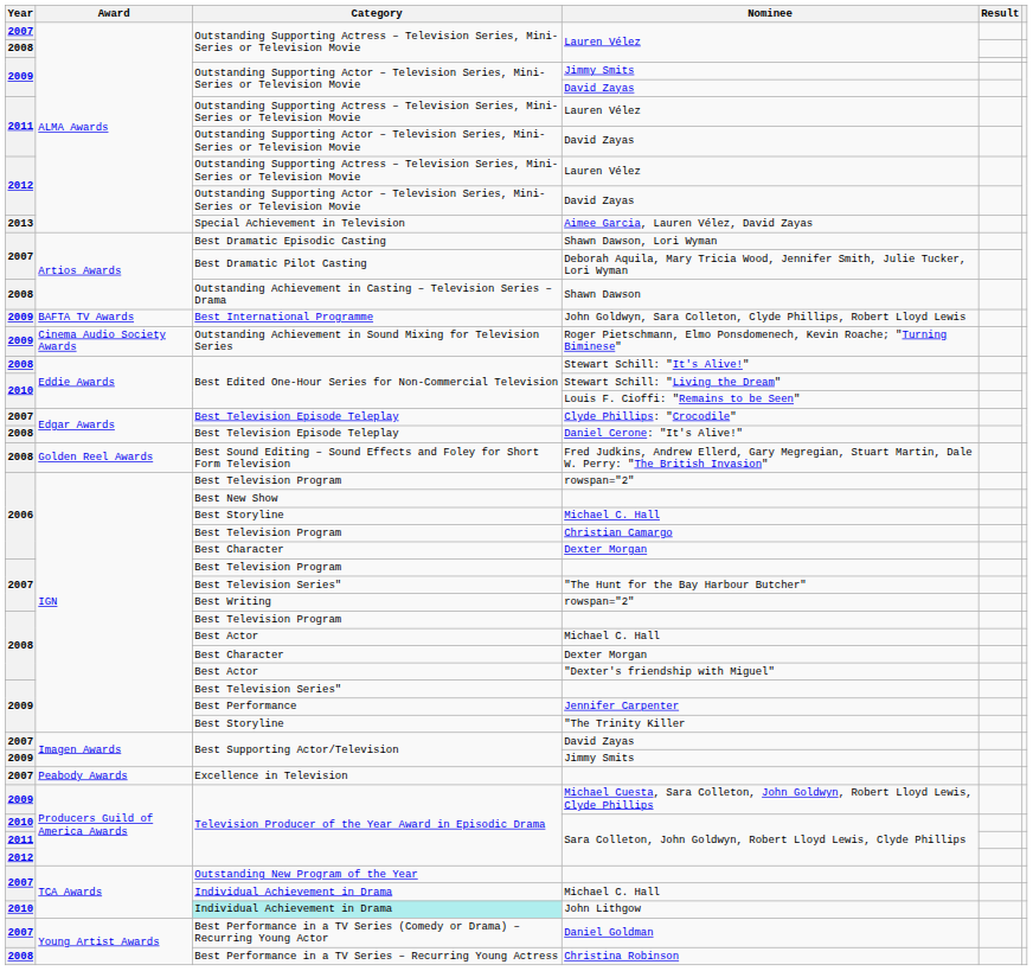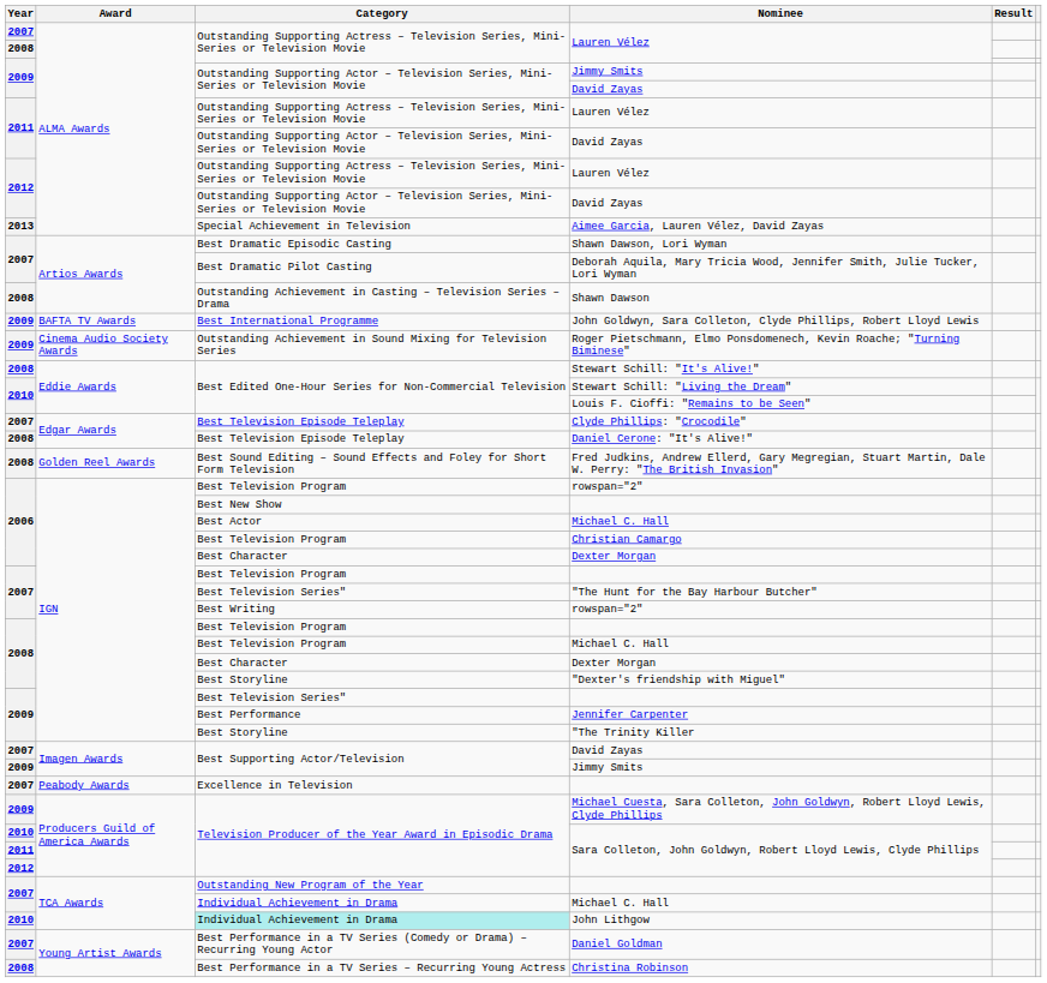2006 / Michael C. Hall | Category: Best Storyline -> Best Actor
2008 / Michael C. Hall | Category: Best Actor -> Best Television Program
"Dexter's friendship with Miguel" | Category: Best Actor -> Best Storyline
